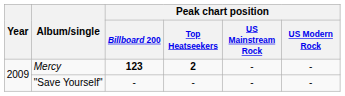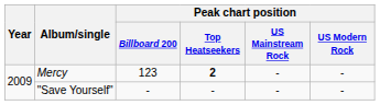Mercy | Peak chart position / Billboard 200: bold -> normal
